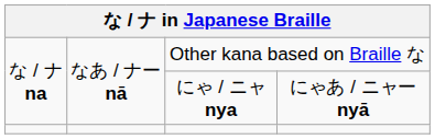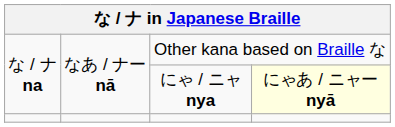にゃ / ニャ nya | column 4: no background -> lightyellow background
